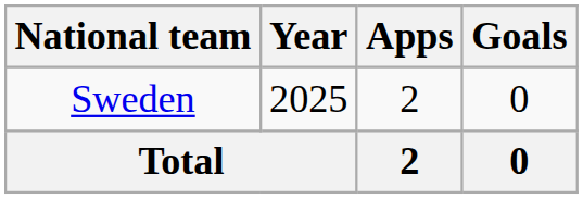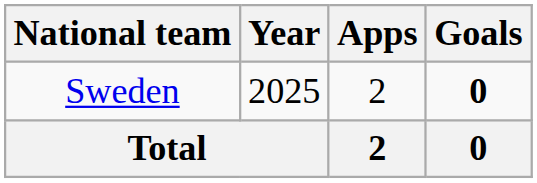Sweden | Goals: normal -> bold
